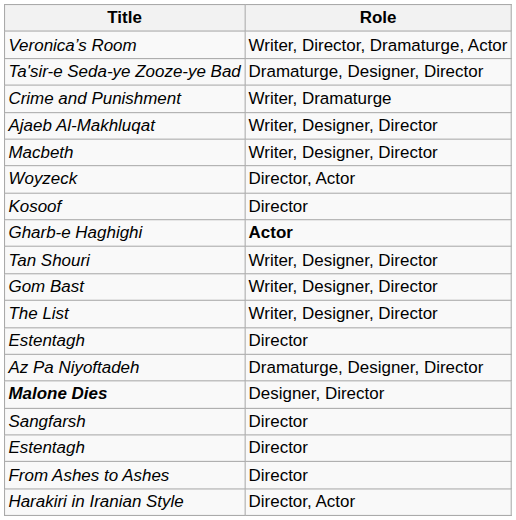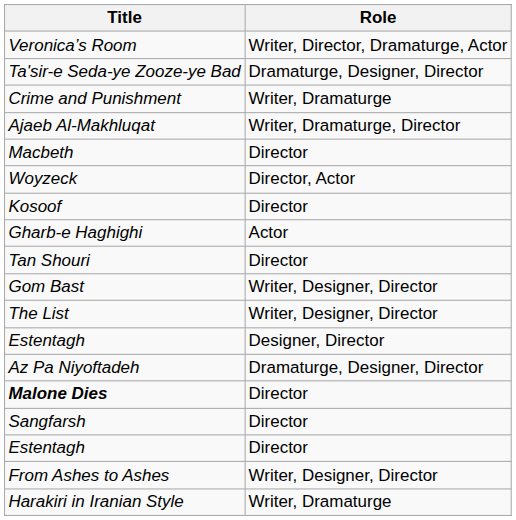row 5 | Role: Writer, Designer, Director -> Writer, Dramaturge, Director
row 6 | Role: Writer, Designer, Director -> Director
row 9 | Role: bold -> normal
row 10 | Role: Writer, Designer, Director -> Director
row 13 | Role: Director -> Designer, Director
row 15 | Role: Designer, Director -> Director
row 18 | Role: Director -> Writer, Designer, Director
row 19 | Role: Director, Actor -> Writer, Dramaturge
